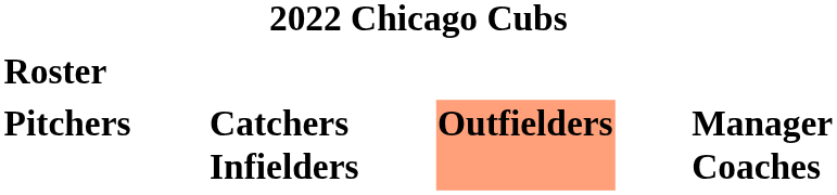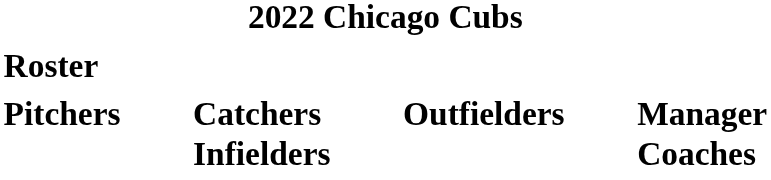Pitchers | column 3: lightsalmon background -> no background
